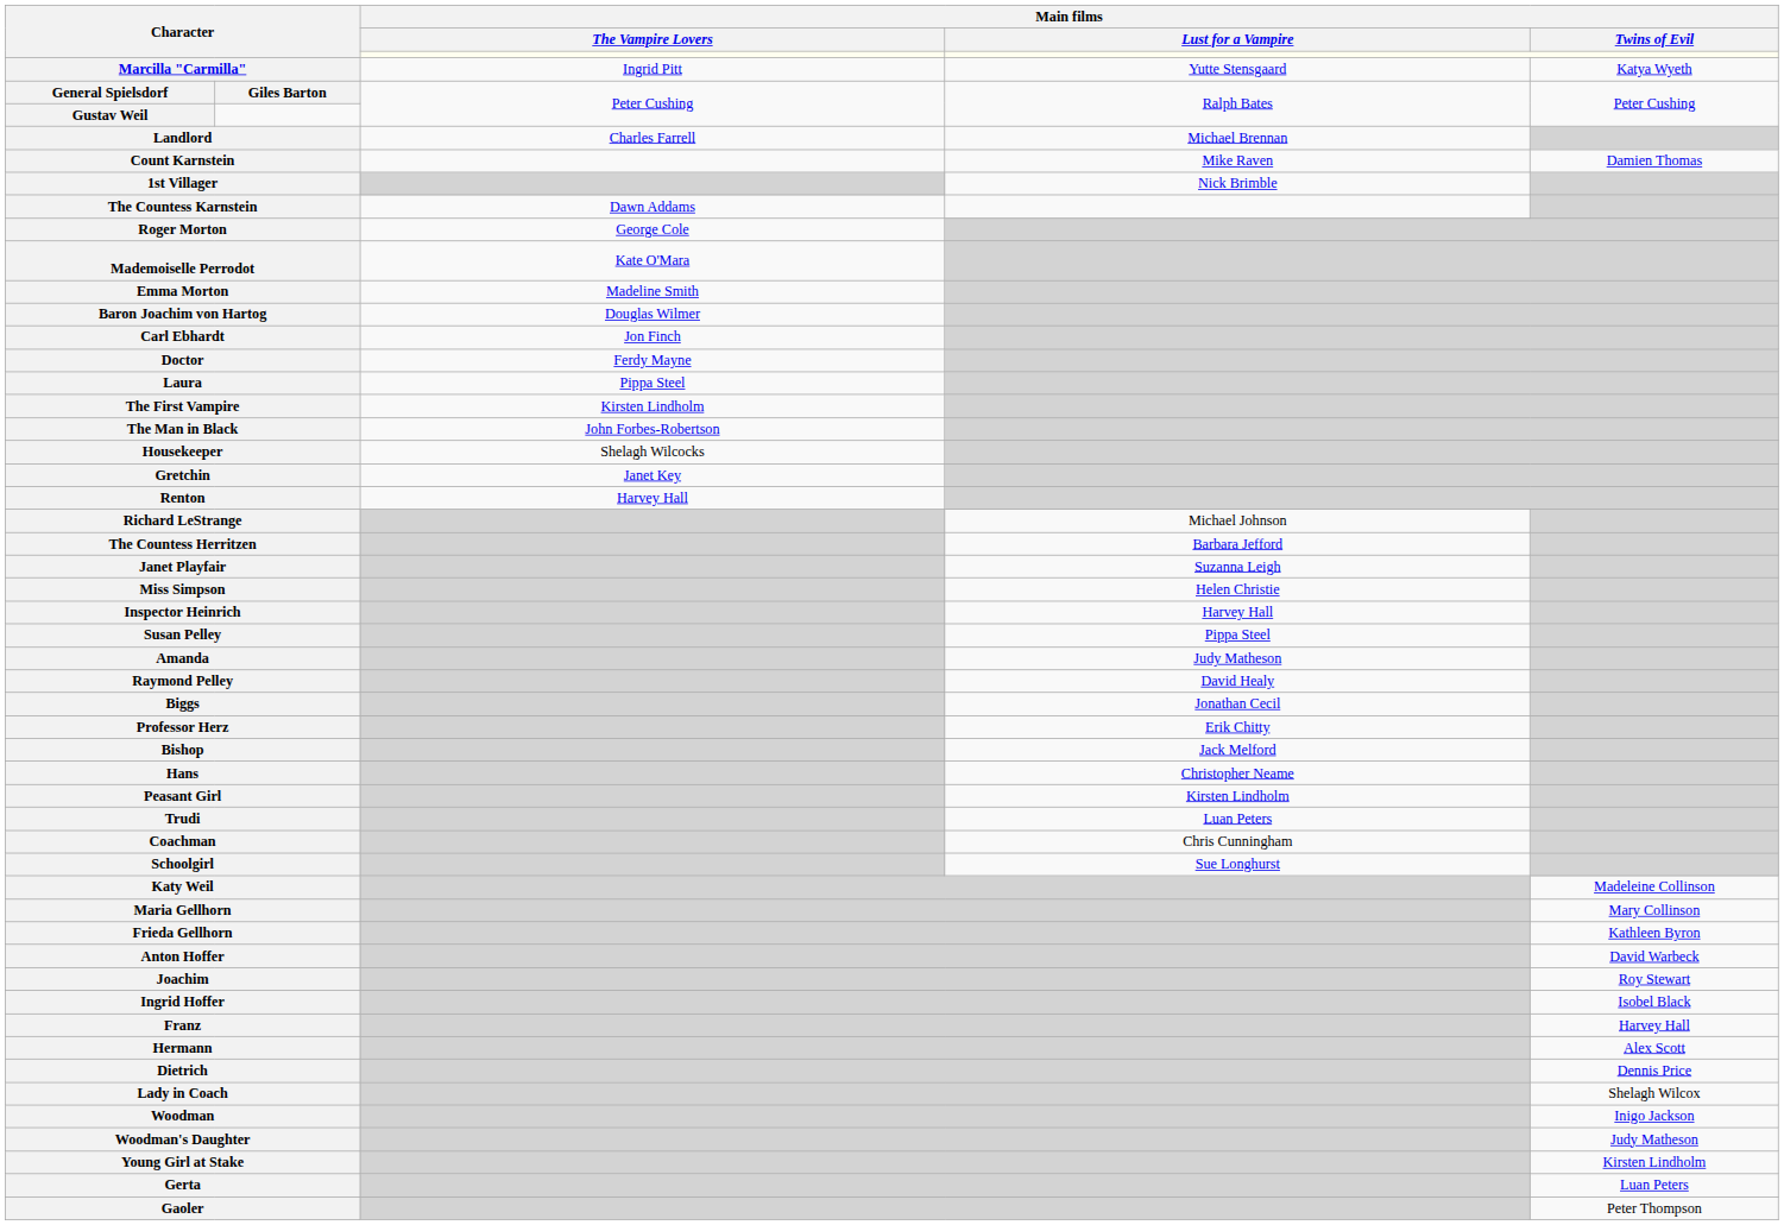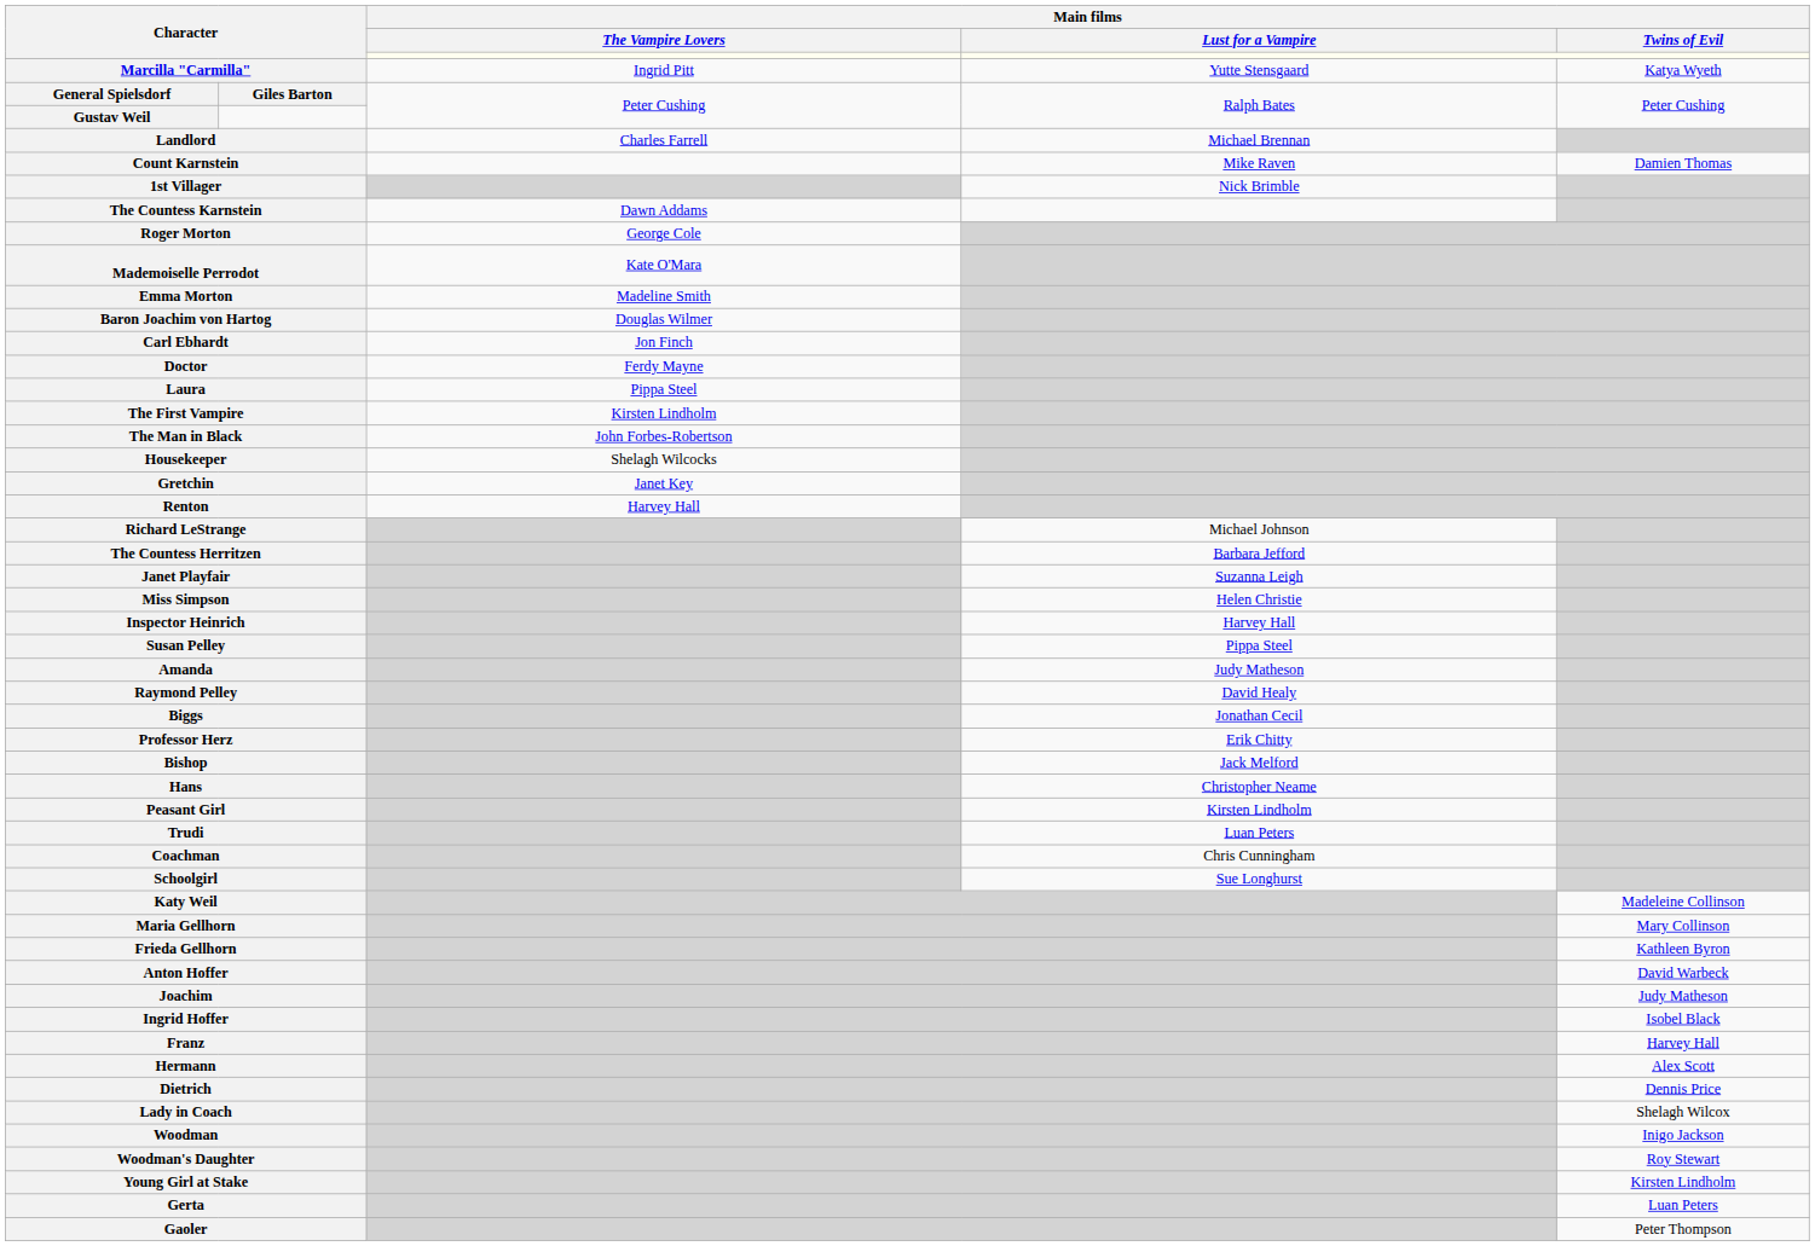Joachim | Main films / Twins of Evil: Roy Stewart -> Judy Matheson
Woodman's Daughter | Main films / Twins of Evil: Judy Matheson -> Roy Stewart
